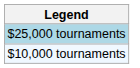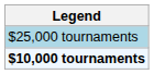row 3 | column 1: normal -> bold
